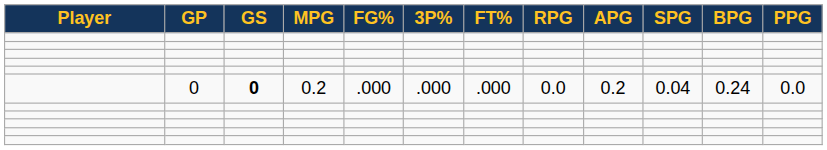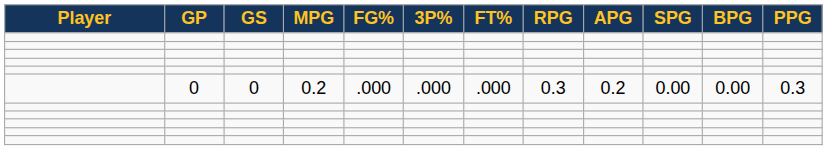row 7 | GS: bold -> normal
row 7 | RPG: 0.0 -> 0.3
row 7 | SPG: 0.04 -> 0.00
row 7 | BPG: 0.24 -> 0.00
row 7 | PPG: 0.0 -> 0.3
